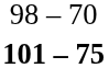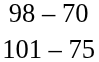101 – 75 | column 1: bold -> normal
